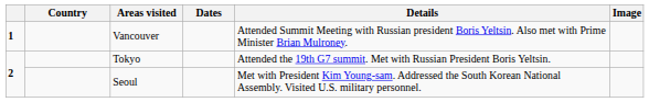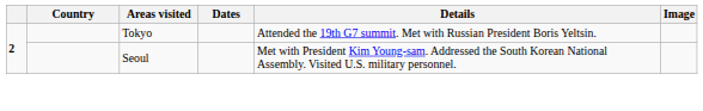- row: 1 | Vancouver | Attended Summit Meeting with Russian president Boris Yeltsin. Also met with Prime Minister Brian Mulroney.
